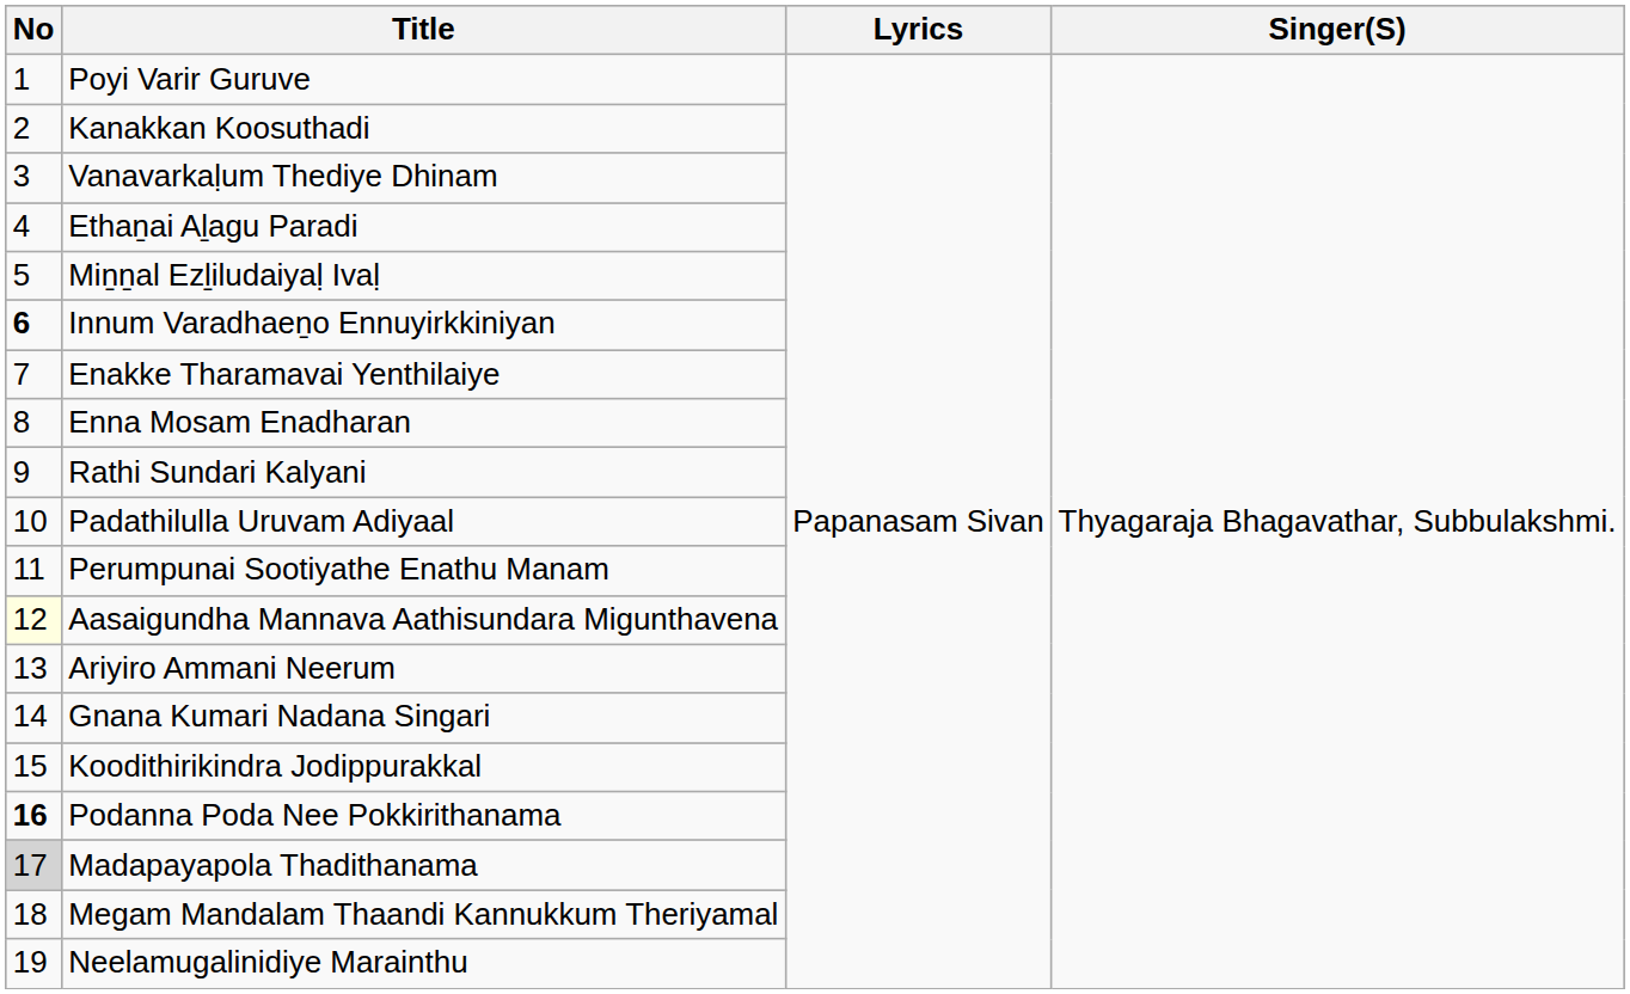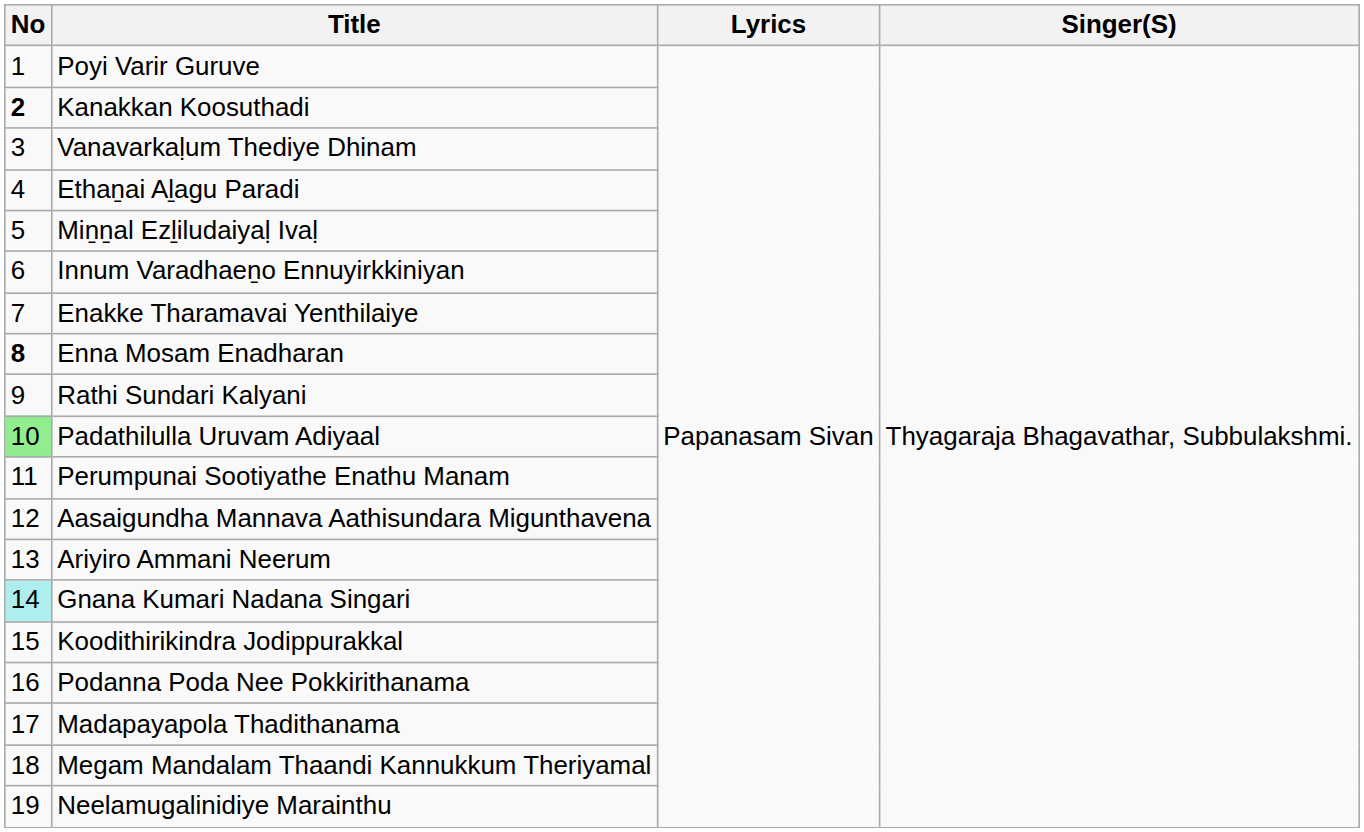Kanakkan Koosuthadi | No: normal -> bold
Innum Varadhaeṉo Ennuyirkkiniyan | No: bold -> normal
Enna Mosam Enadharan | No: normal -> bold
Padathilulla Uruvam Adiyaal | No: no background -> lightgreen background
Aasaigundha Mannava Aathisundara Migunthavena | No: lightyellow background -> no background
Gnana Kumari Nadana Singari | No: no background -> paleturquoise background
Podanna Poda Nee Pokkirithanama | No: bold -> normal
Madapayapola Thadithanama | No: lightgrey background -> no background
